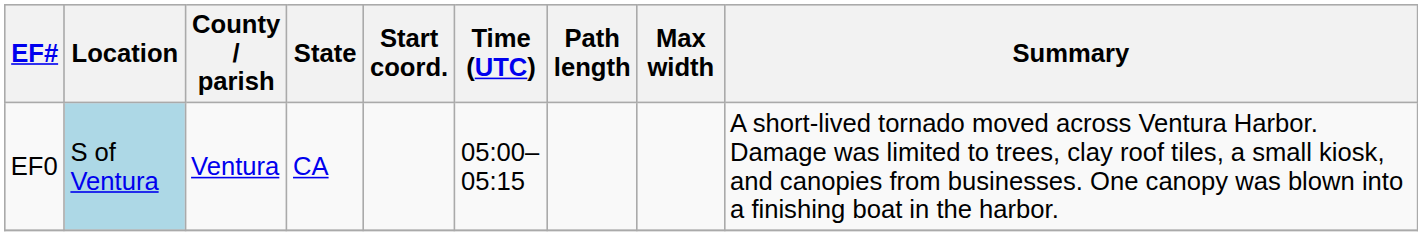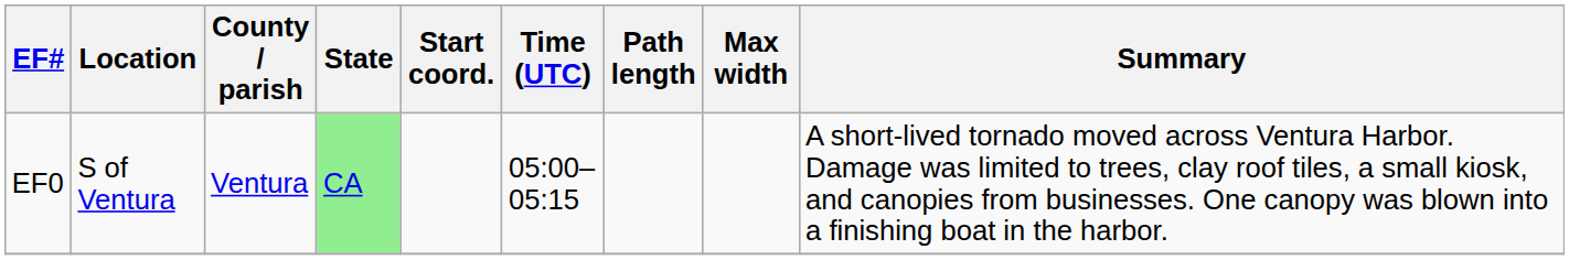EF0 | Location: lightblue background -> no background
EF0 | State: no background -> lightgreen background
